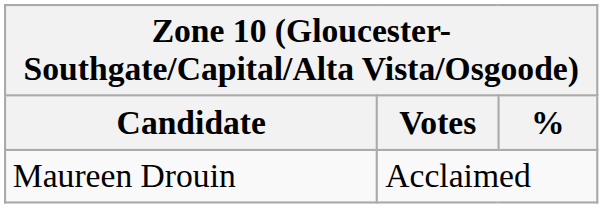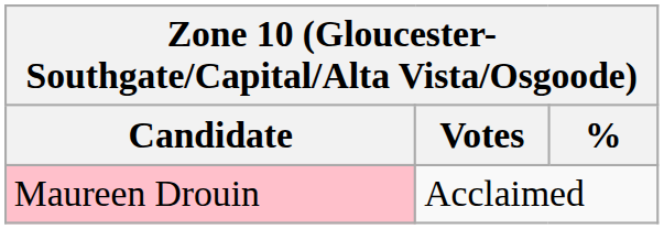Maureen Drouin | Candidate: no background -> pink background
